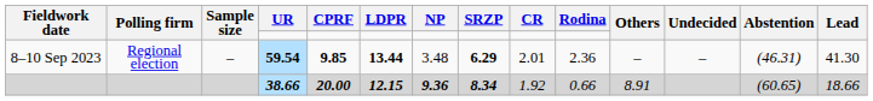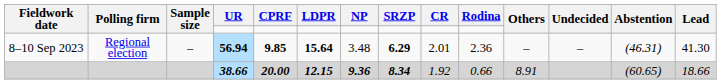8–10 Sep 2023 | UR: 59.54 -> 56.94
8–10 Sep 2023 | LDPR: 13.44 -> 15.64
